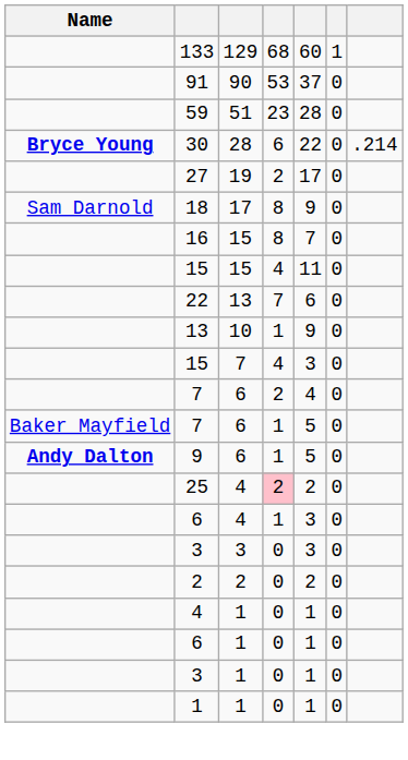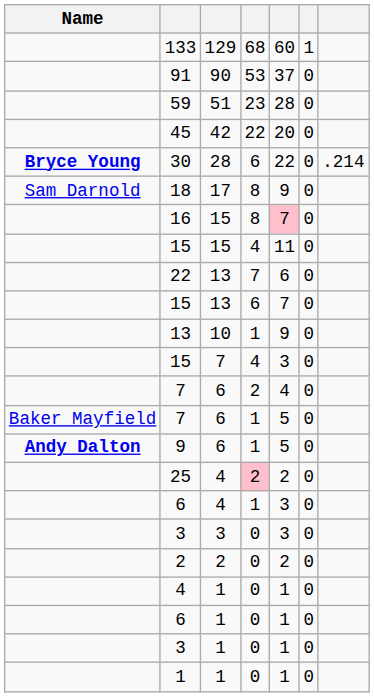+ row: 45 | 42 | 22 | 20 | 0
- row: 27 | 19 | 2 | 17 | 0
16 | column 5: no background -> pink background
+ row: 15 | 13 | 6 | 7 | 0
